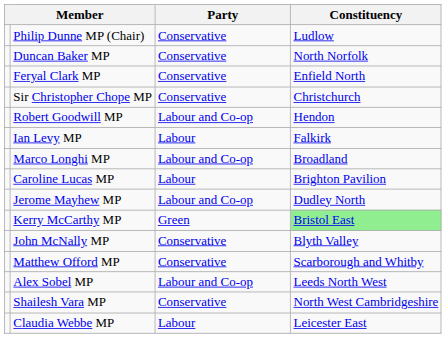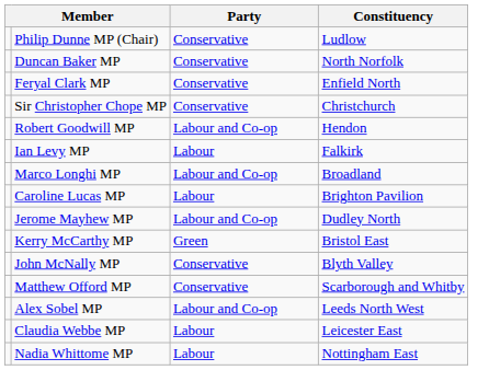Kerry McCarthy MP | Constituency: lightgreen background -> no background
- row: Shailesh Vara MP | Conservative | North West Cambridgeshire
+ row: Nadia Whittome MP | Labour | Nottingham East
